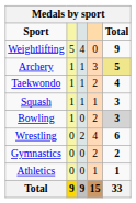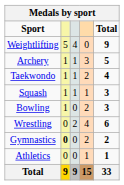Archery | Total: khaki background -> no background
Bowling | Total: lightgrey background -> no background
Gymnastics | column 2: normal -> bold
